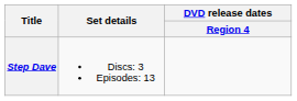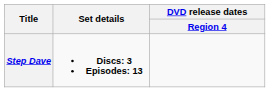Step Dave | Set details: normal -> bold
